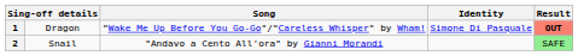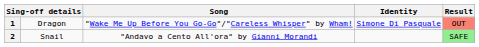1 | Result: bold -> normal
